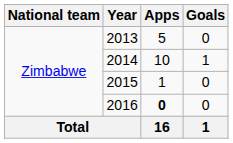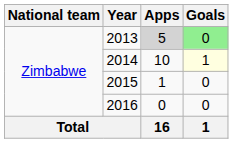2013 | Apps: no background -> lightgrey background
2013 | Goals: no background -> lightgreen background
2014 | Goals: no background -> lightyellow background
2016 | Apps: bold -> normal
